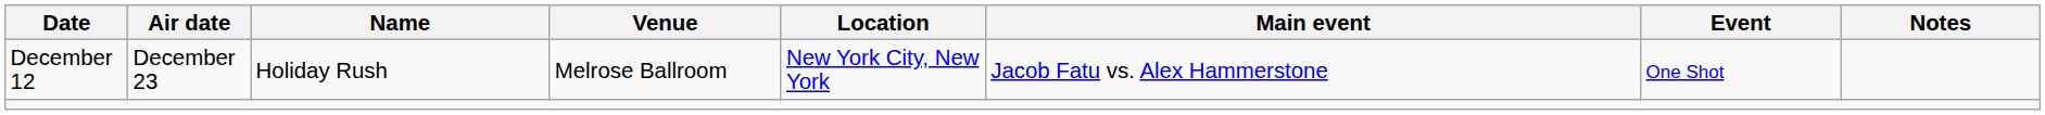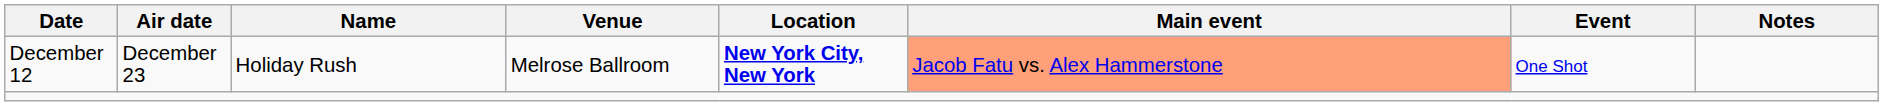December 12 | Location: normal -> bold
December 12 | Main event: no background -> lightsalmon background
